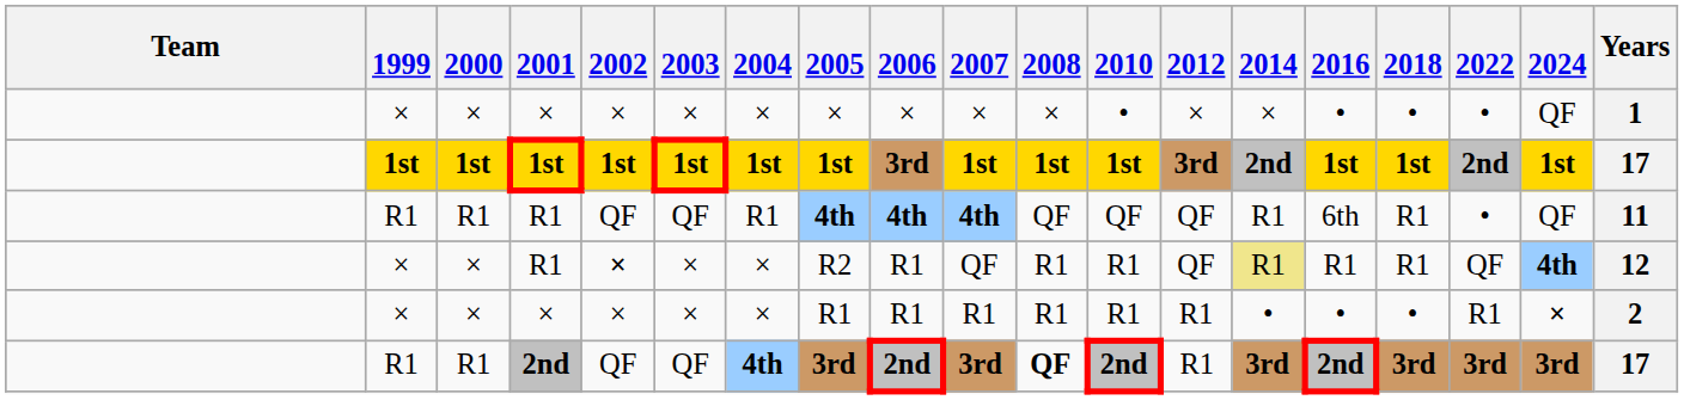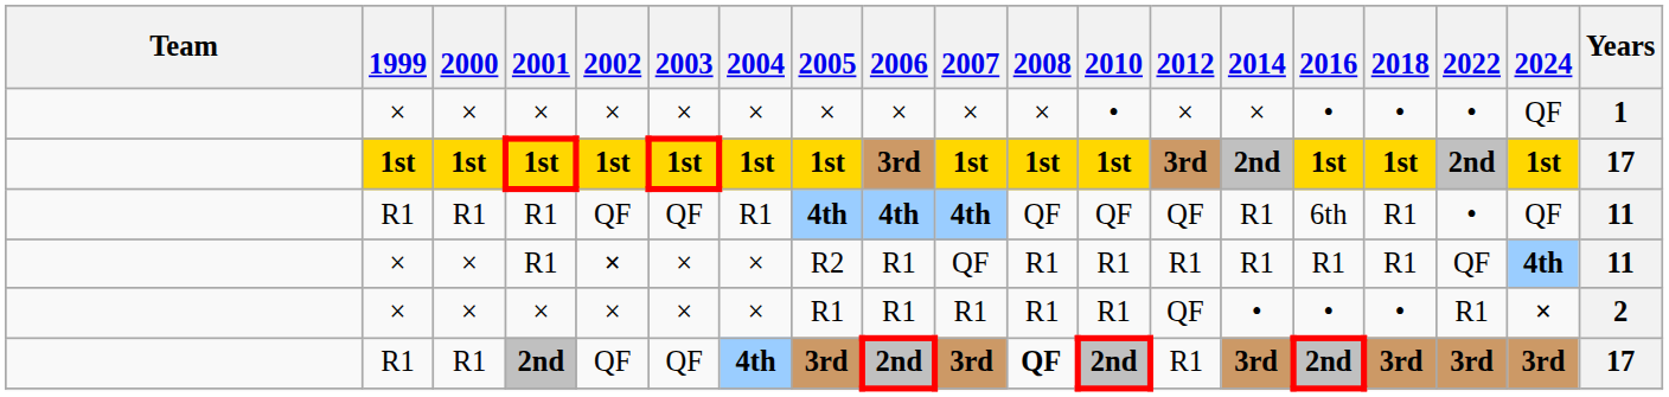row 5 | 2012: QF -> R1
row 5 | 2014: khaki background -> no background
row 5 | Years: 12 -> 11
row 6 | 2012: R1 -> QF
